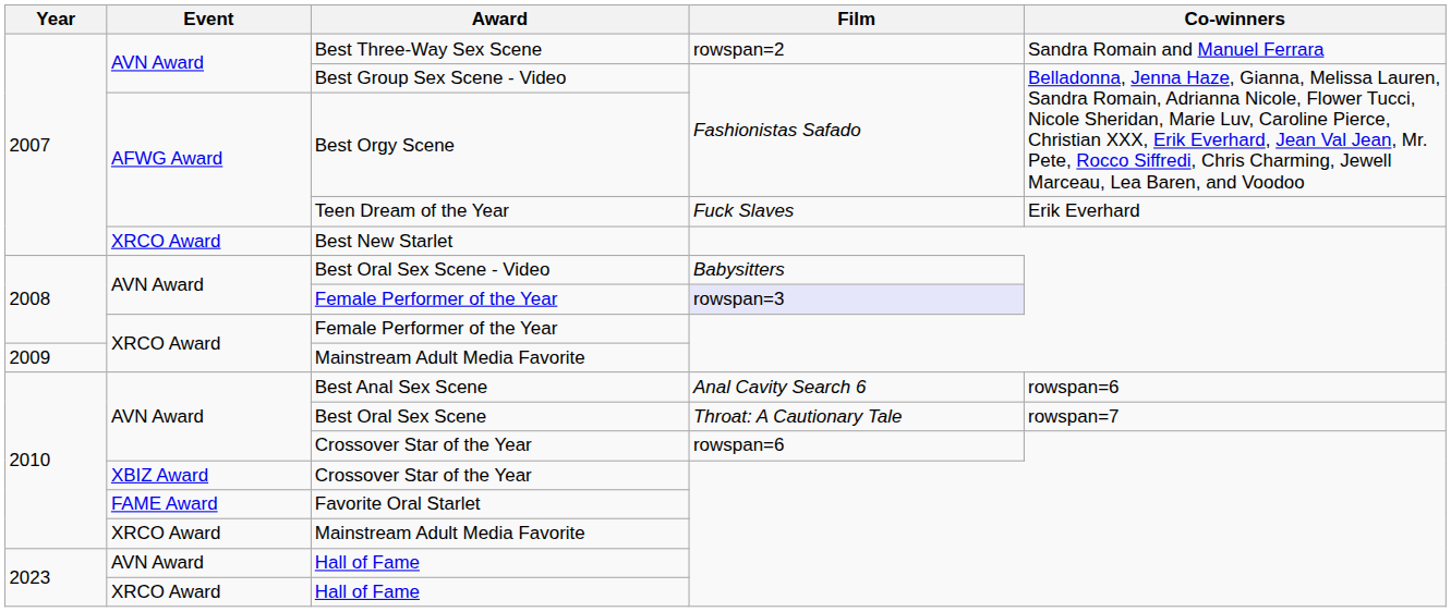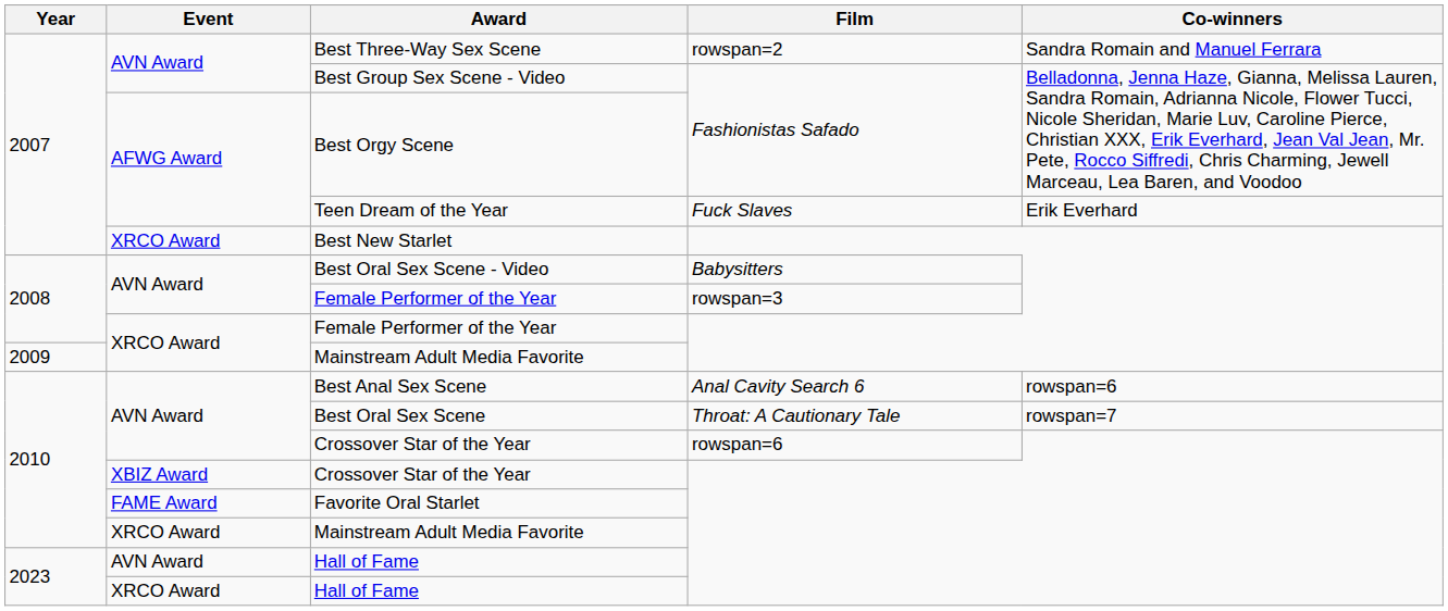AVN Award / Female Performer of the Year | Film: lavender background -> no background
